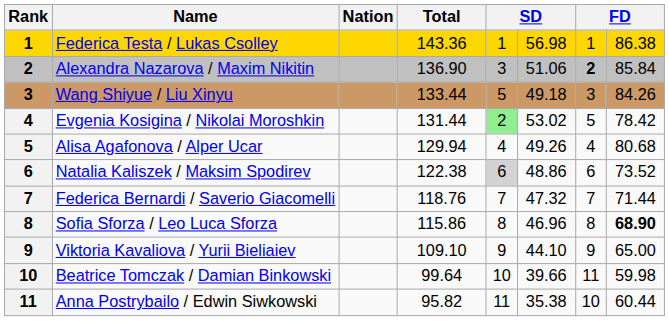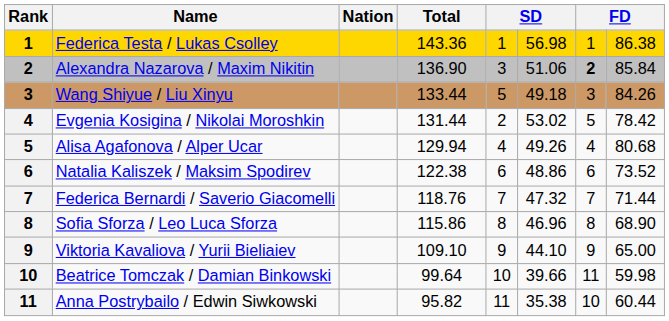Evgenia Kosigina / Nikolai Moroshkin | column 5: lightgreen background -> no background
Natalia Kaliszek / Maksim Spodirev | column 5: lightgrey background -> no background
Sofia Sforza / Leo Luca Sforza | column 8: bold -> normal
